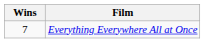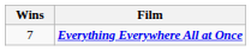row 2 | Film: normal -> bold
